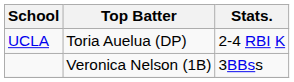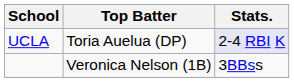UCLA | Stats.: no background -> lavender background
